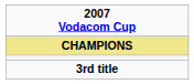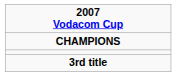row 2 | column 1: khaki background -> no background
